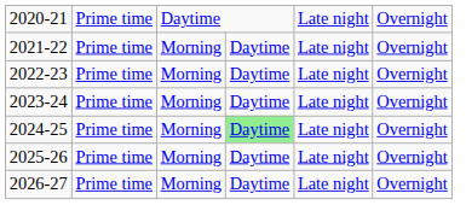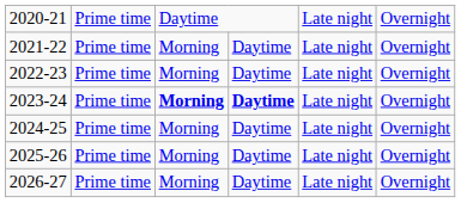2023-24 | column 3: normal -> bold
2023-24 | column 4: normal -> bold
2024-25 | column 4: lightgreen background -> no background
